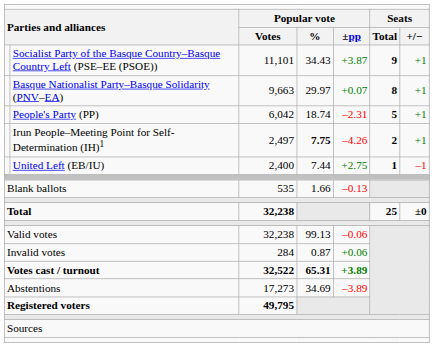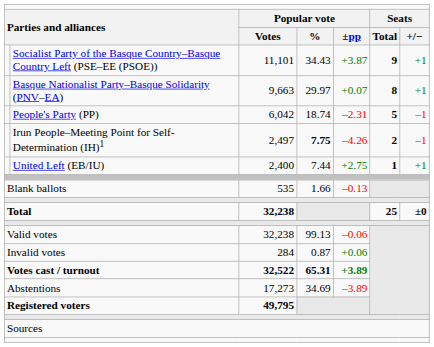People's Party (PP) | column 7: +1 -> –1
Irun People–Meeting Point for Self-Determination (IH)1 | column 7: +1 -> –1
United Left (EB/IU) | column 7: –1 -> +1
